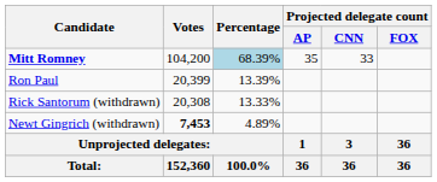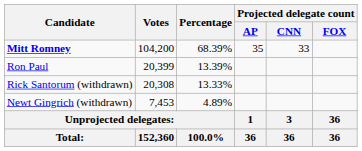Mitt Romney | Percentage: lightblue background -> no background
Newt Gingrich (withdrawn) | Votes: bold -> normal
